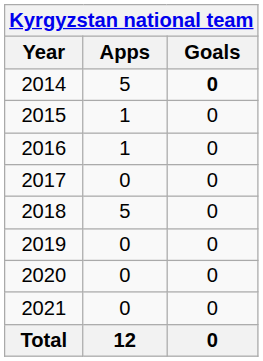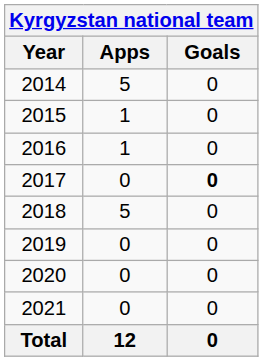2014 | Goals: bold -> normal
2017 | Goals: normal -> bold
